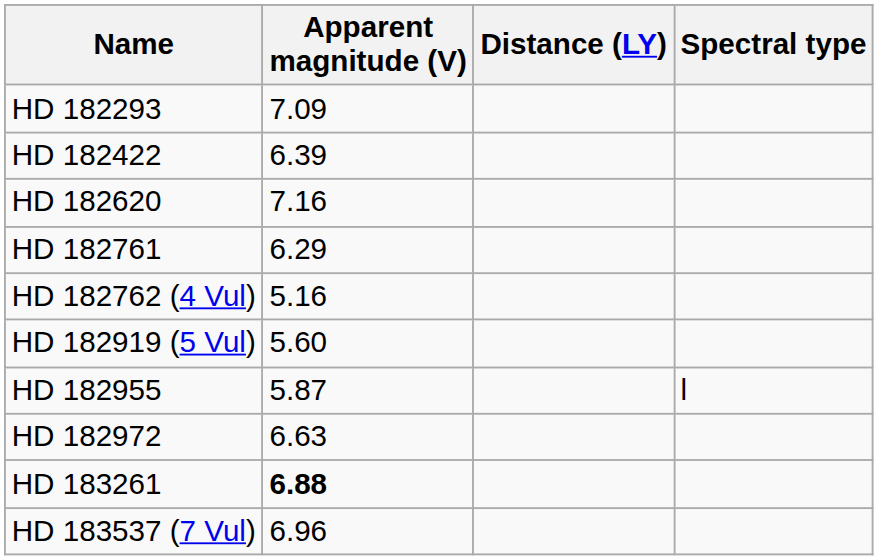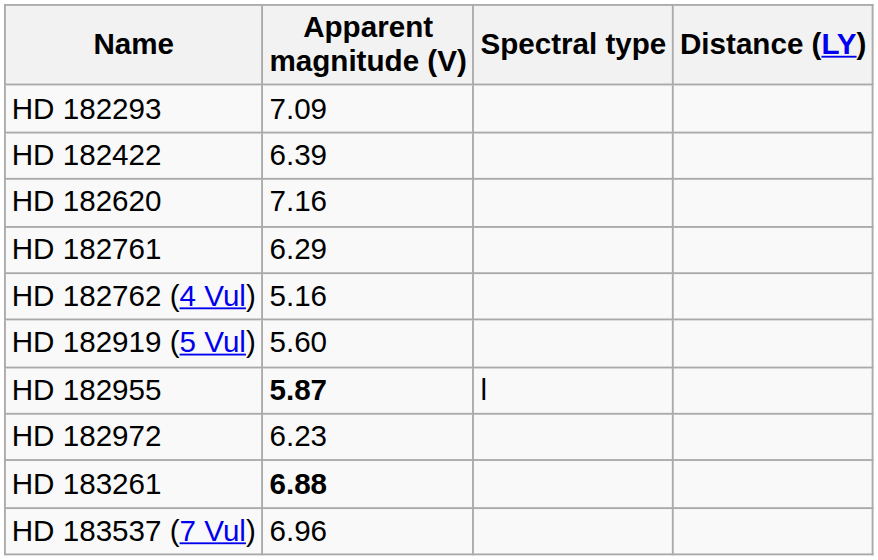columns swapped: Spectral type <-> Distance (LY)
HD 182955 | Apparent magnitude (V): normal -> bold
HD 182972 | Apparent magnitude (V): 6.63 -> 6.23
